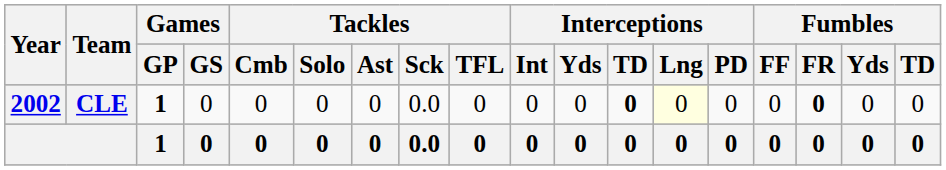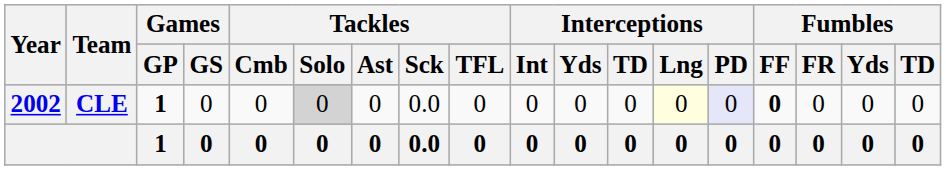CLE | Tackles / Solo: no background -> lightgrey background
CLE | Interceptions / TD: bold -> normal
CLE | Interceptions / PD: no background -> lavender background
CLE | Fumbles / FF: normal -> bold
CLE | Fumbles / FR: bold -> normal
